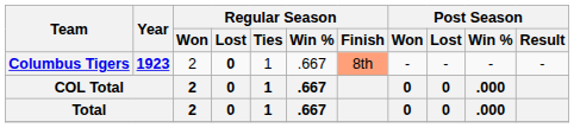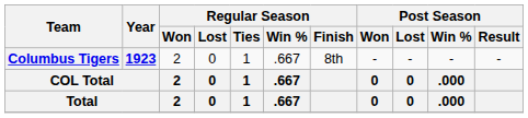Columbus Tigers | Regular Season / Lost: bold -> normal
Columbus Tigers | Regular Season / Finish: lightsalmon background -> no background
